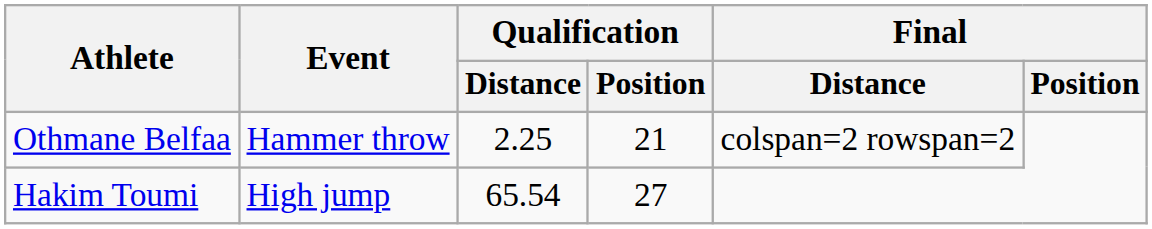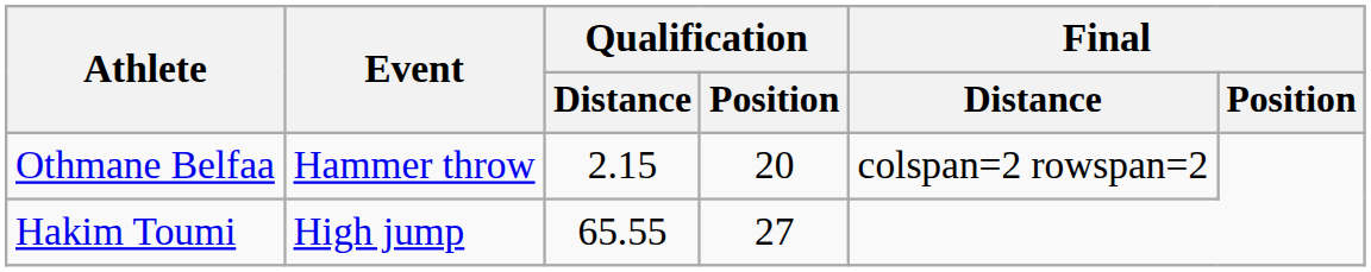Othmane Belfaa | Qualification / Distance: 2.25 -> 2.15
Othmane Belfaa | Qualification / Position: 21 -> 20
Hakim Toumi | Qualification / Distance: 65.54 -> 65.55
